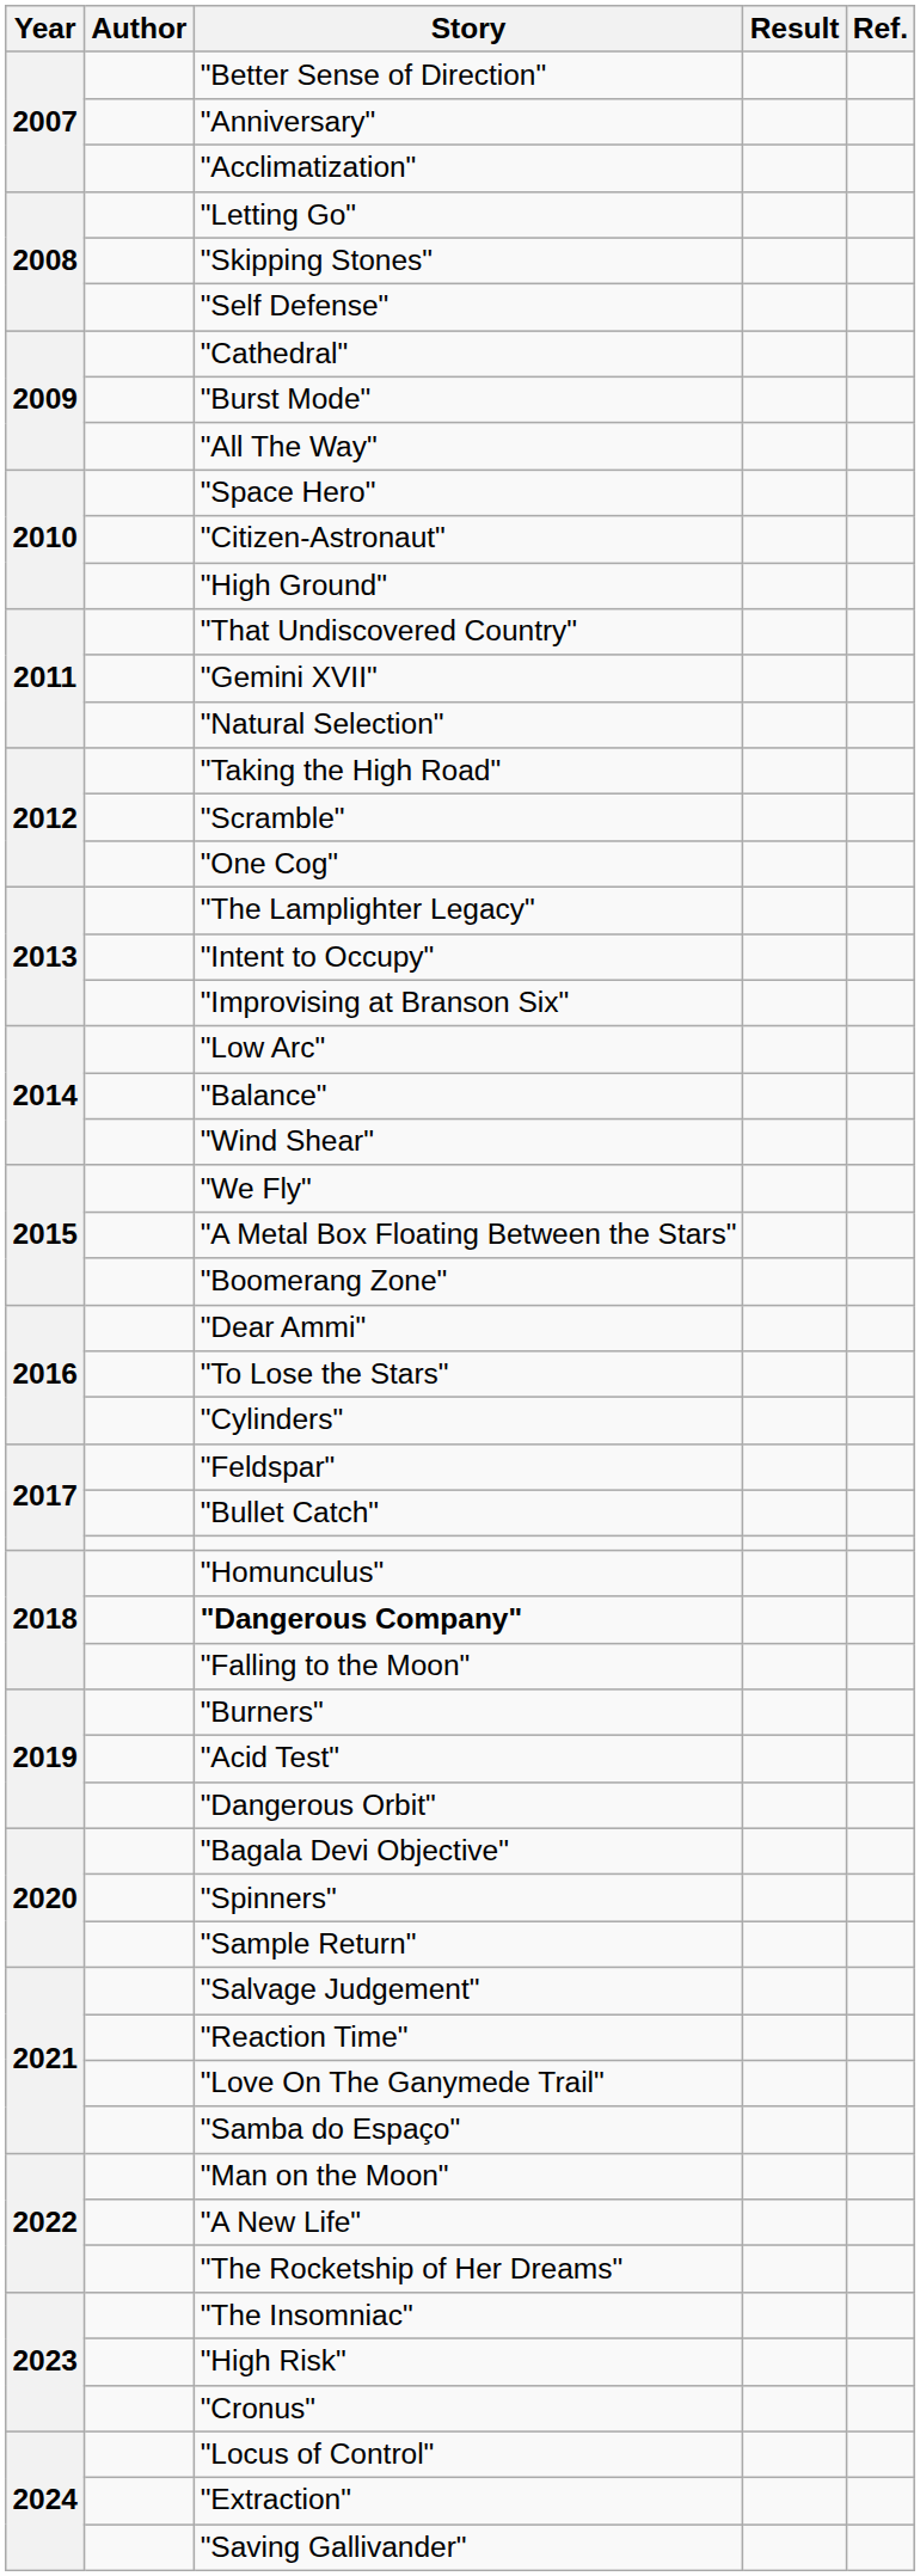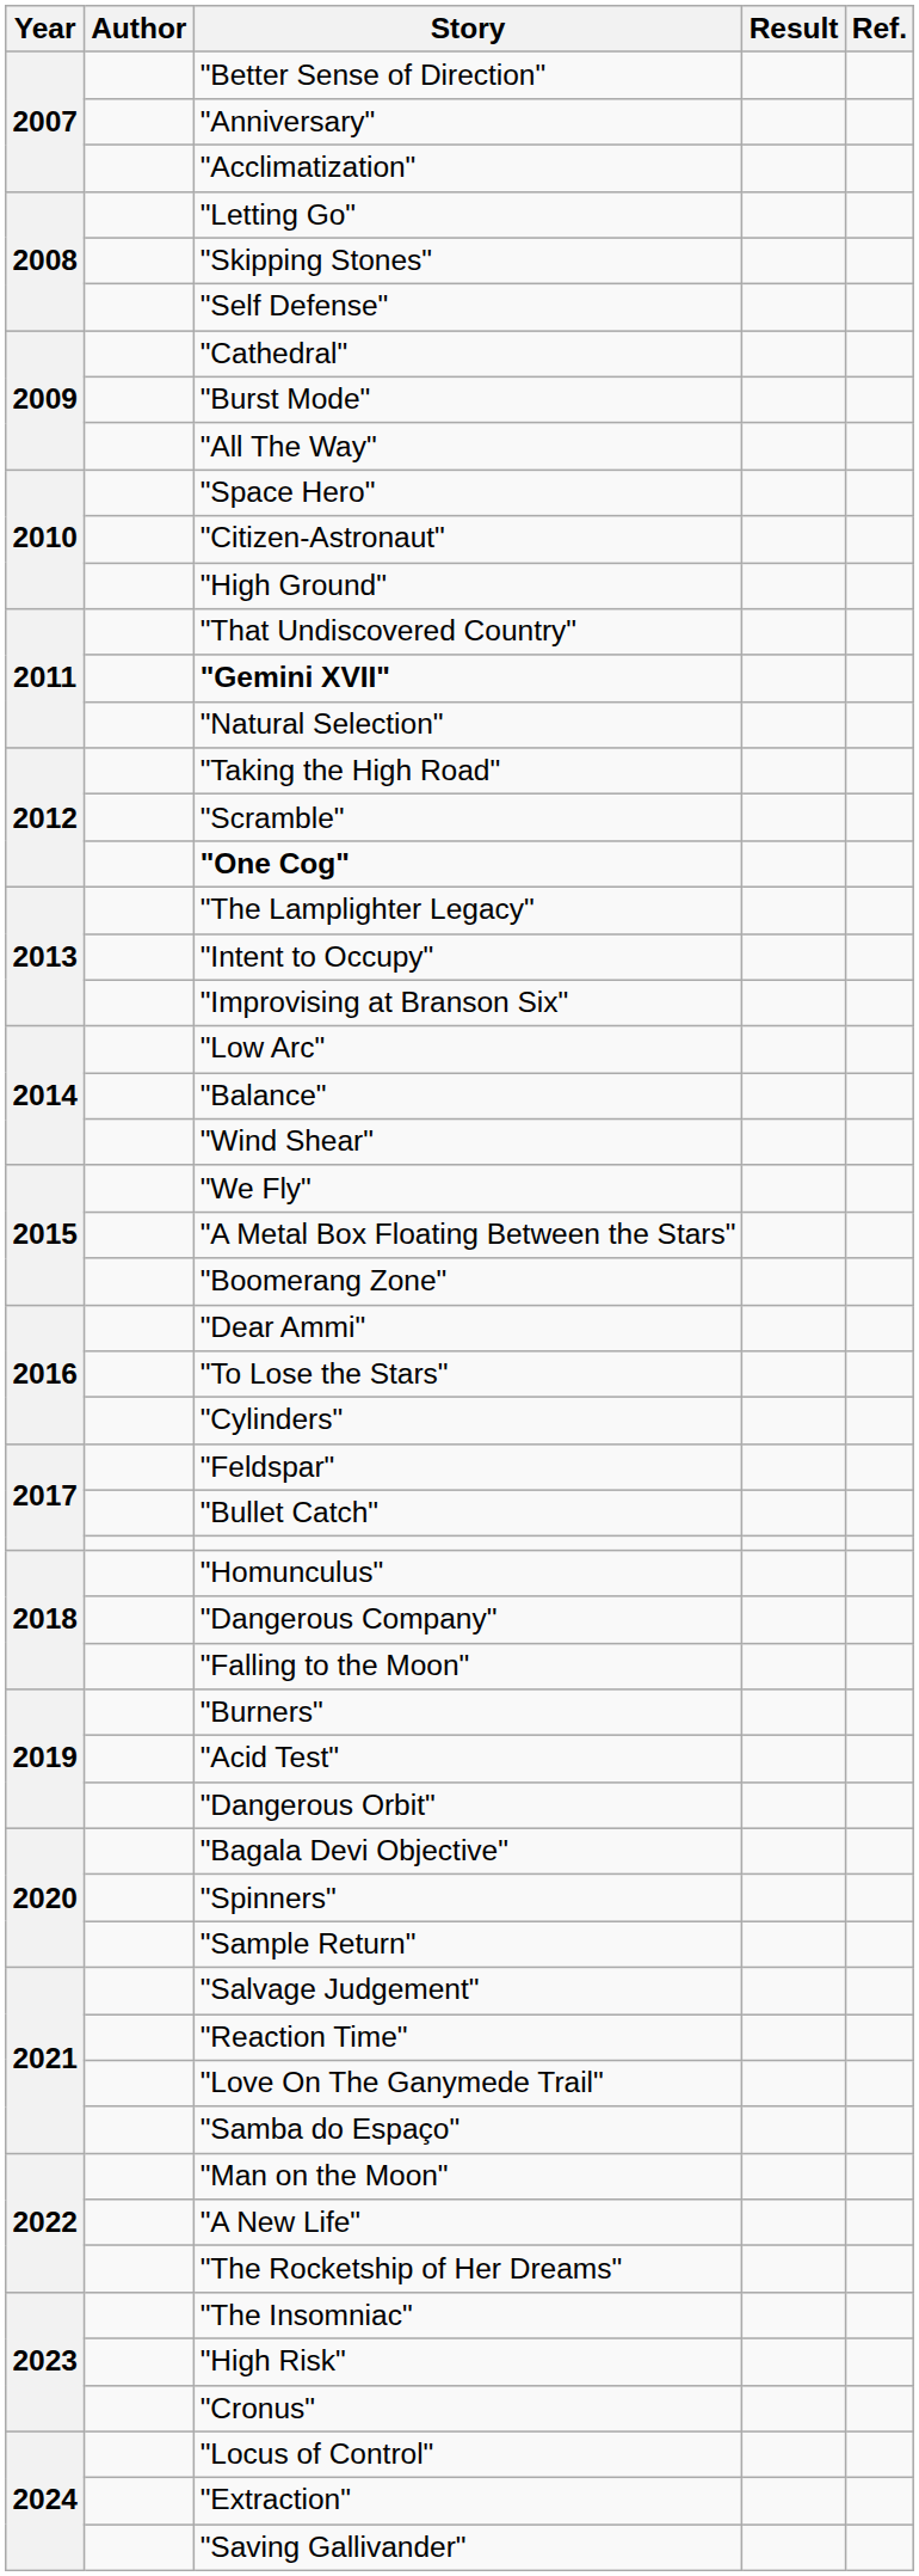"Gemini XVII" | Story: normal -> bold
"One Cog" | Story: normal -> bold
"Dangerous Company" | Story: bold -> normal
